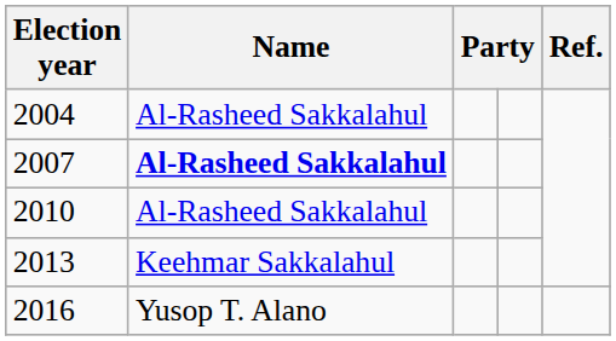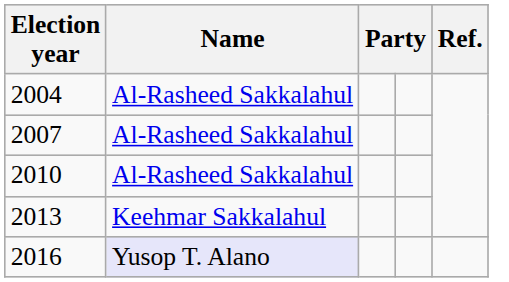2007 | Name: bold -> normal
2016 | Name: no background -> lavender background
